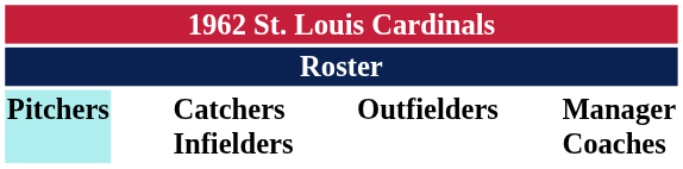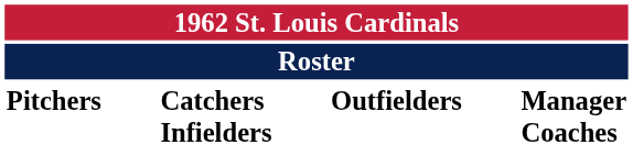Pitchers | column 1: paleturquoise background -> no background
